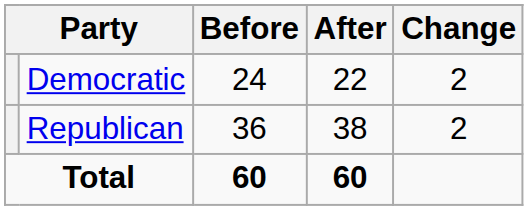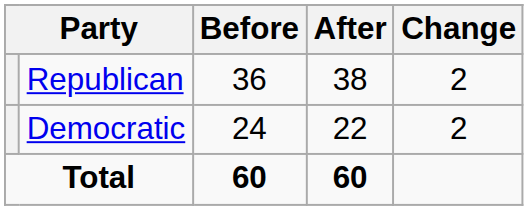rows swapped: Republican <-> Democratic
